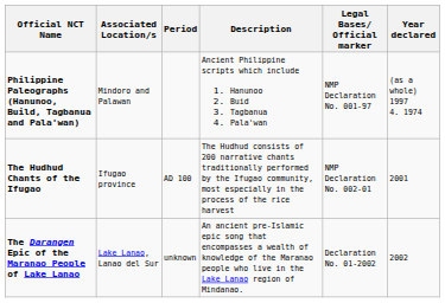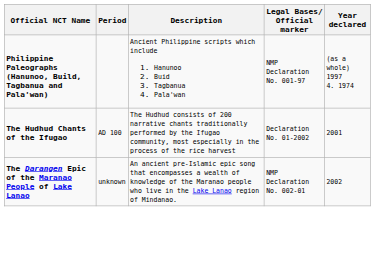- column: Associated Location/s | Mindoro and Palawan | Ifugao province | Lake Lanao, Lanao del Sur
The Hudhud Chants of the Ifugao | Legal Bases/ Official marker: NMP Declaration No. 002-01 -> Declaration No. 01-2002
The Darangen Epic of the Maranao People of Lake Lanao | Legal Bases/ Official marker: Declaration No. 01-2002 -> NMP Declaration No. 002-01
